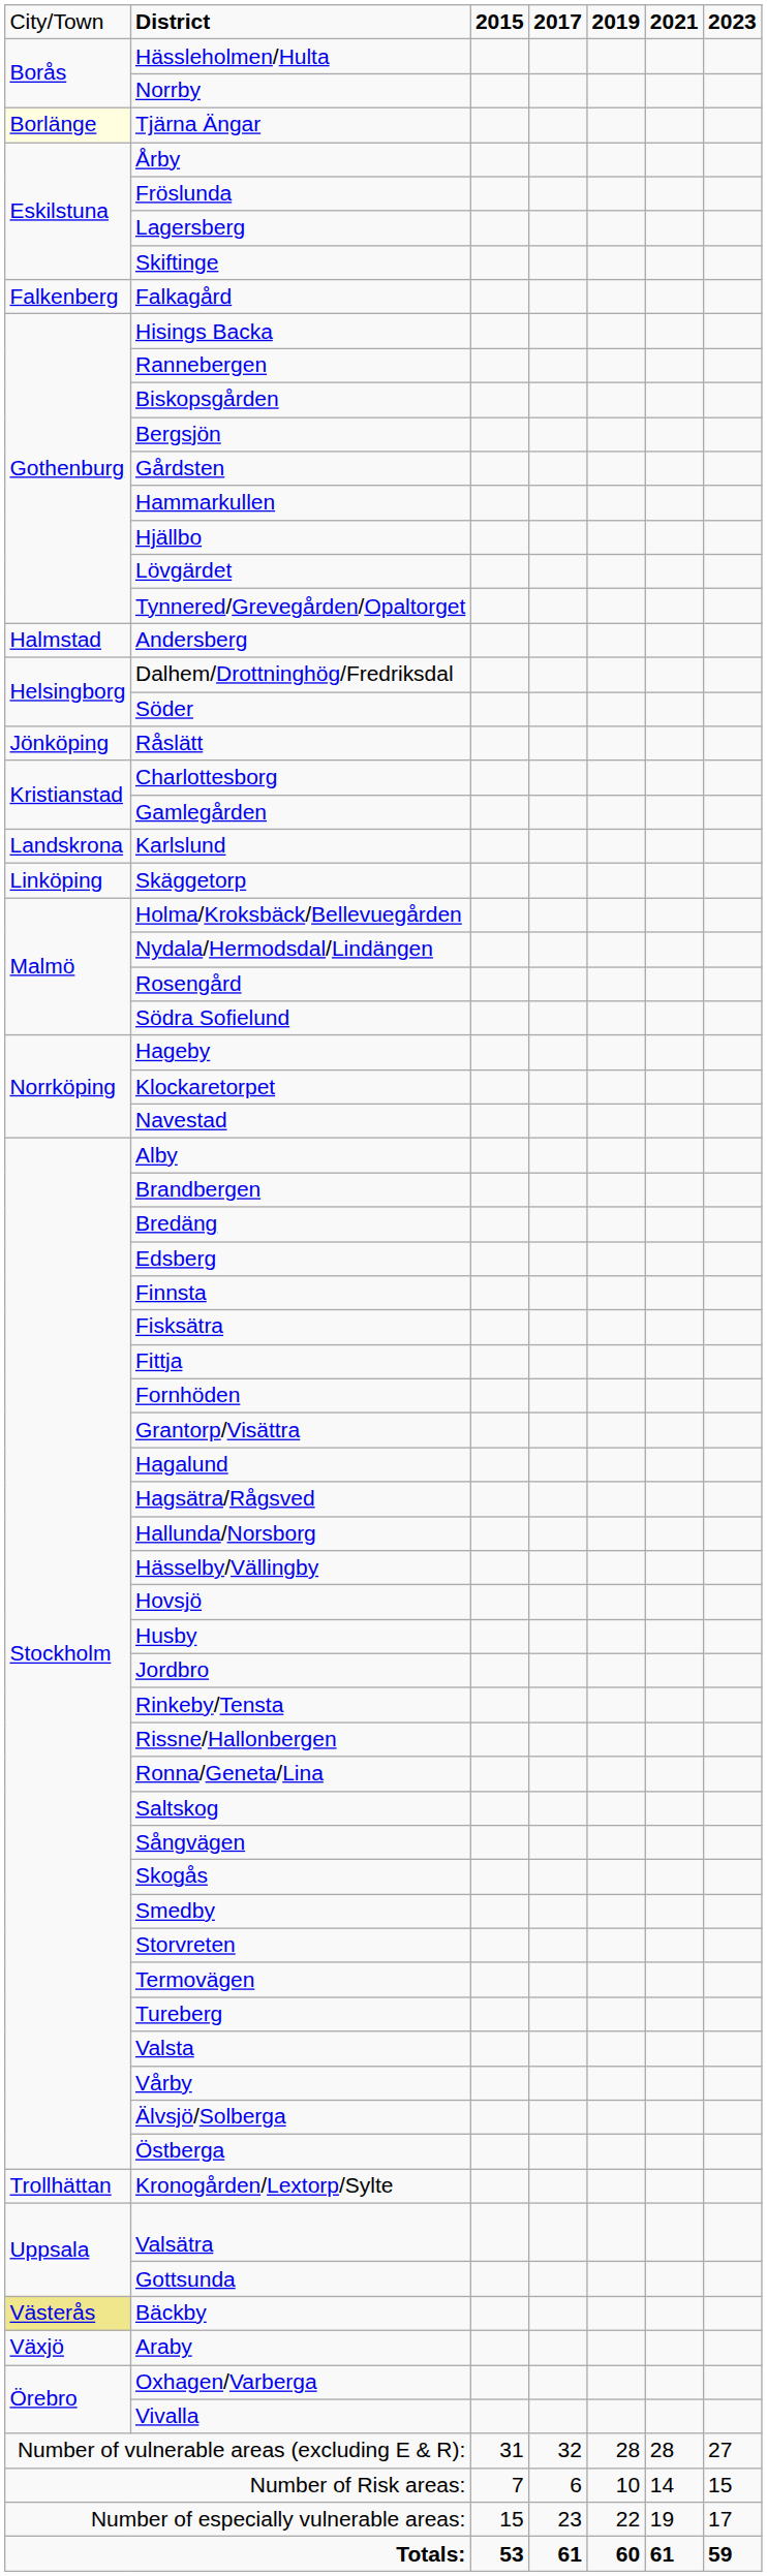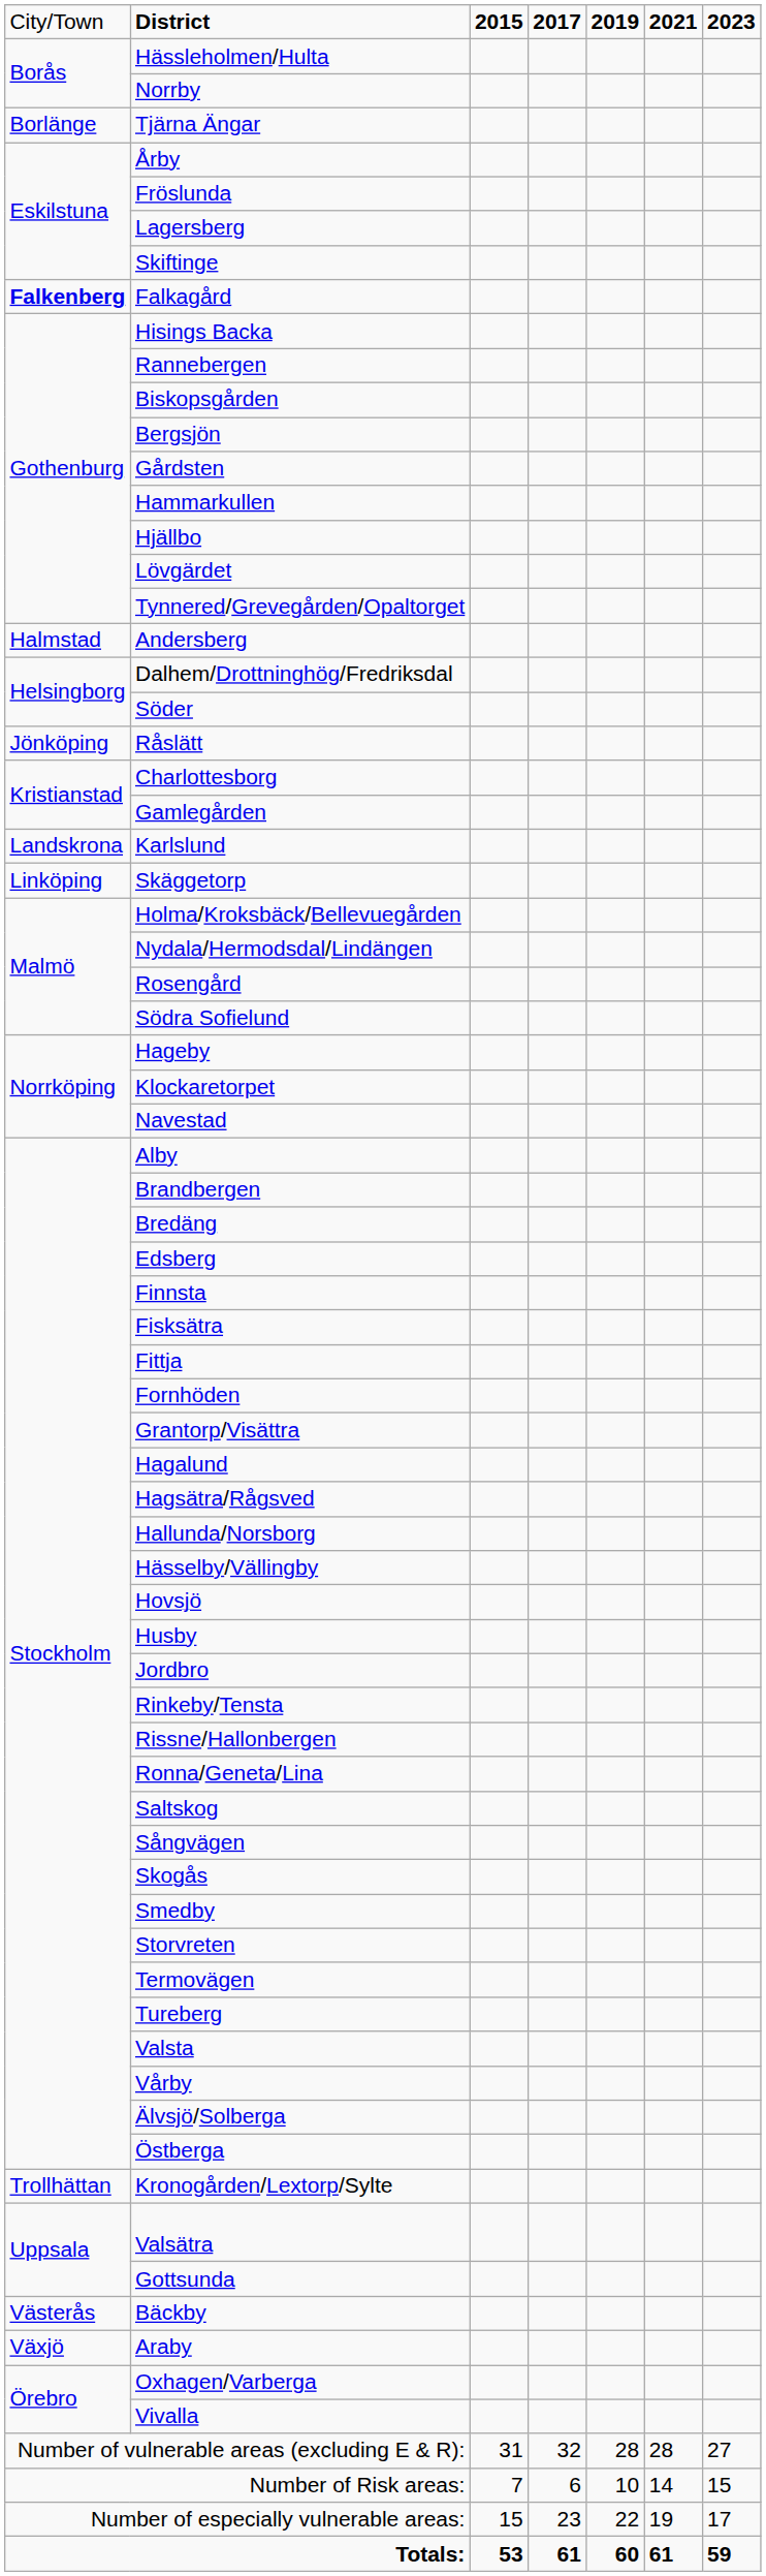Tjärna Ängar | column 1: lightyellow background -> no background
Falkagård | column 1: normal -> bold
Bäckby | column 1: khaki background -> no background
